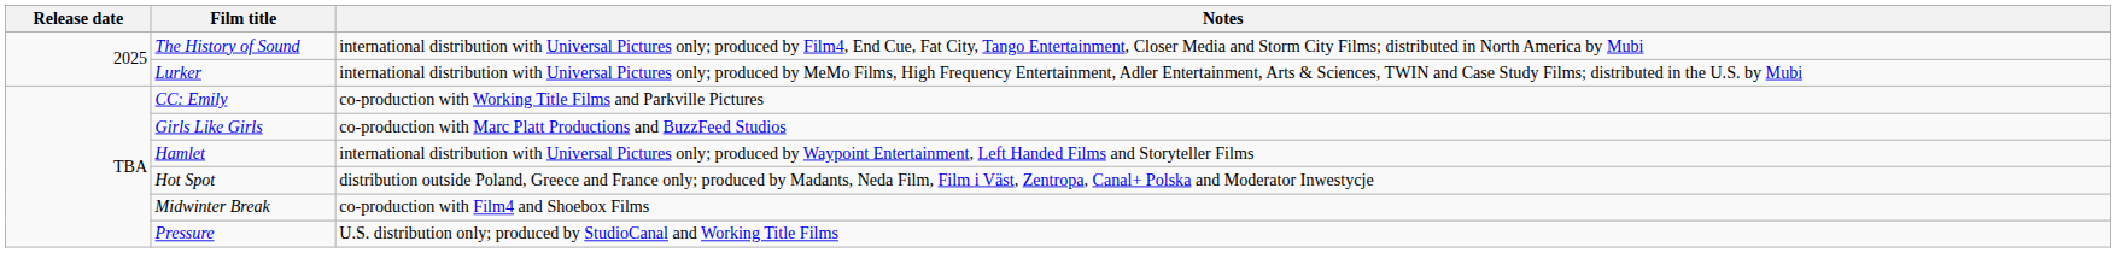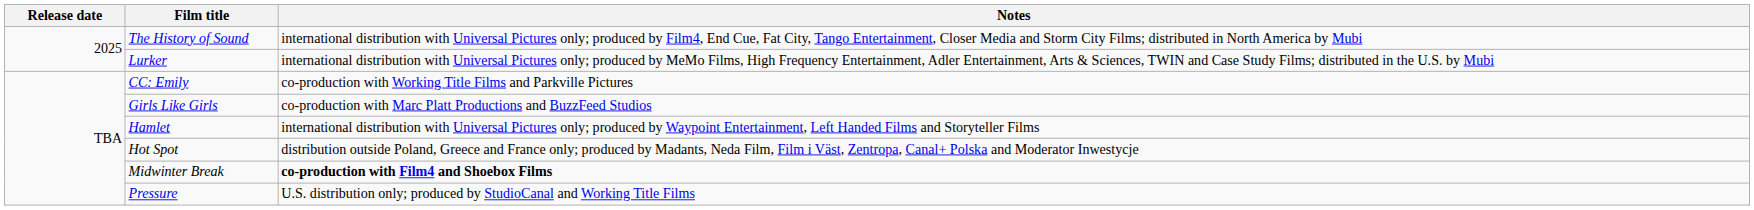Midwinter Break | Notes: normal -> bold
